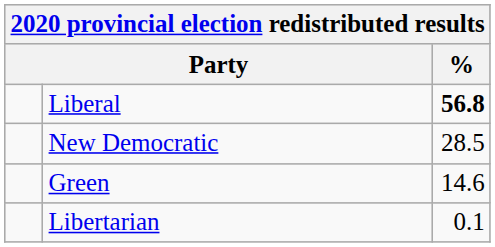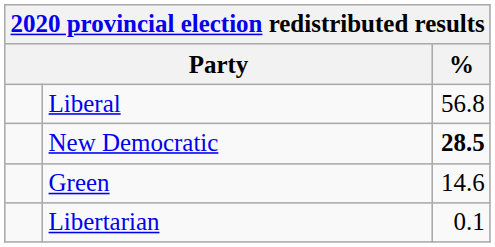Liberal | %: bold -> normal
New Democratic | %: normal -> bold
